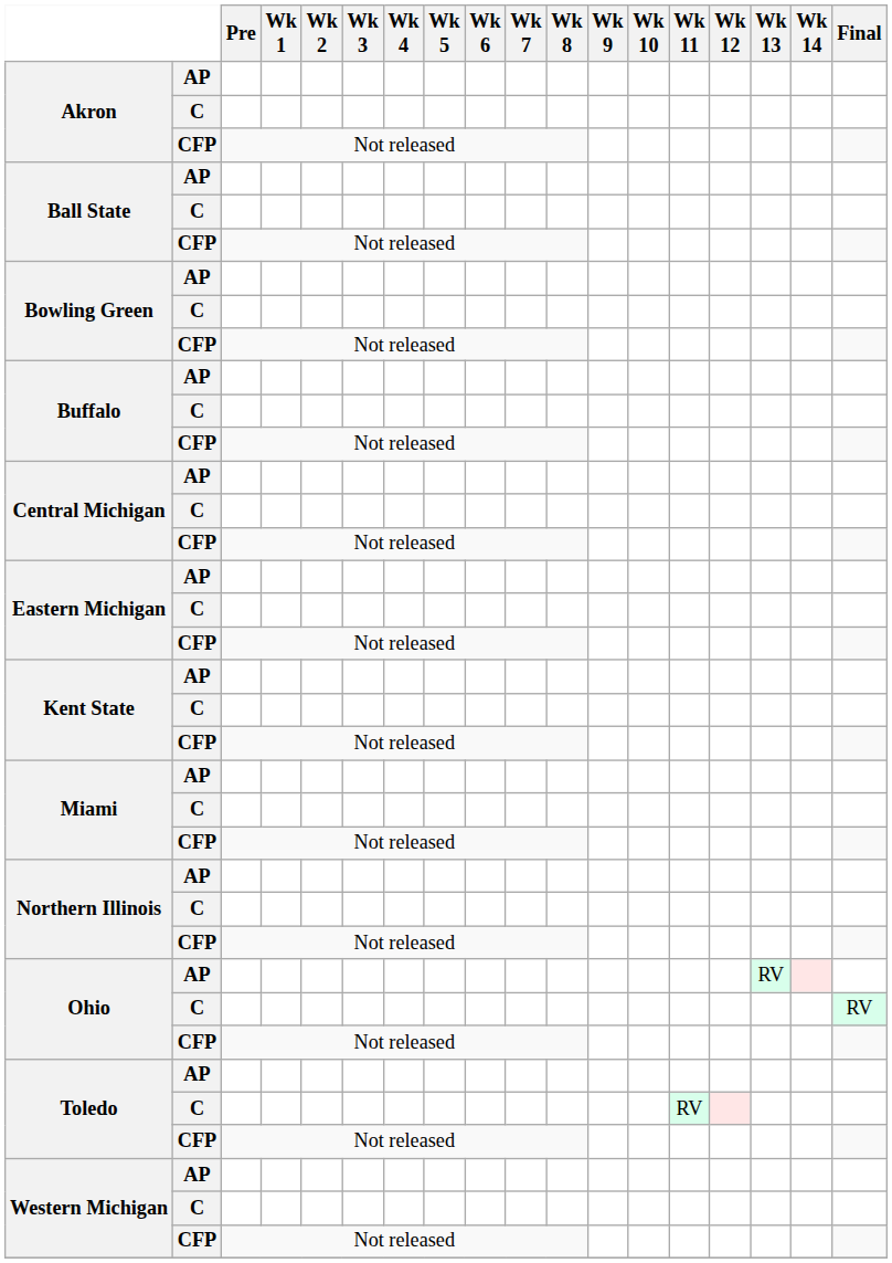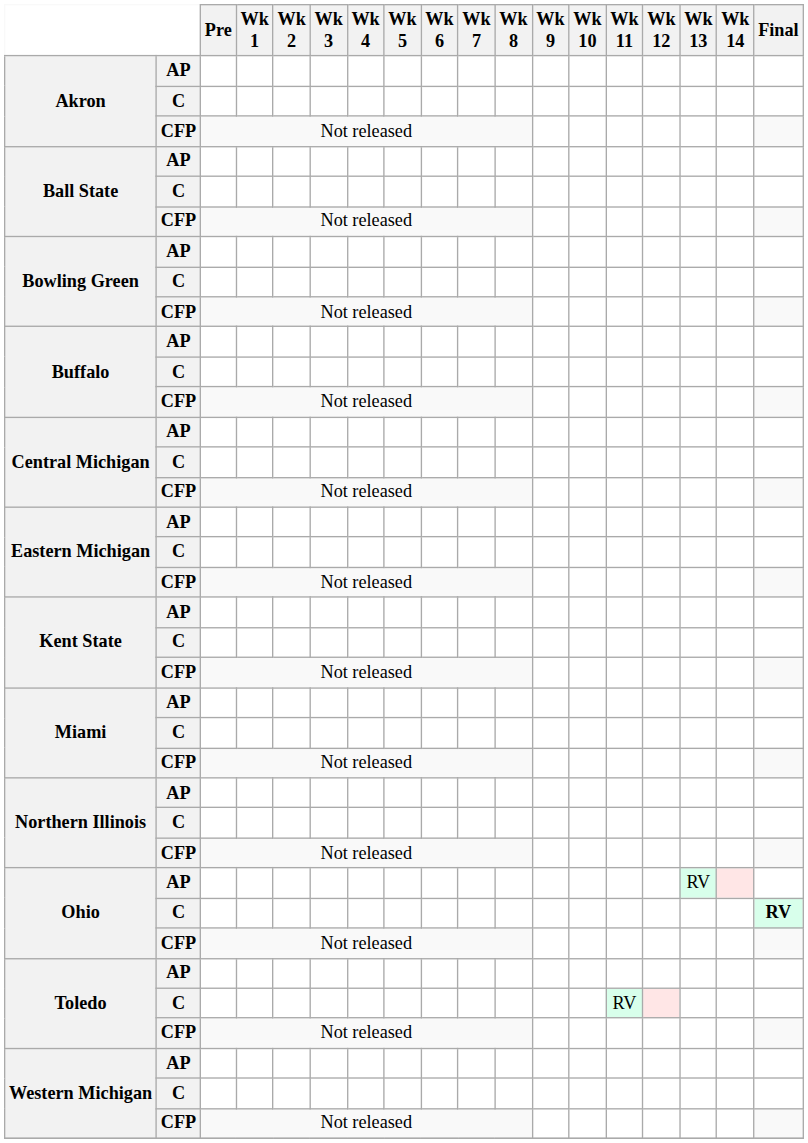Ohio / C | Final: normal -> bold
